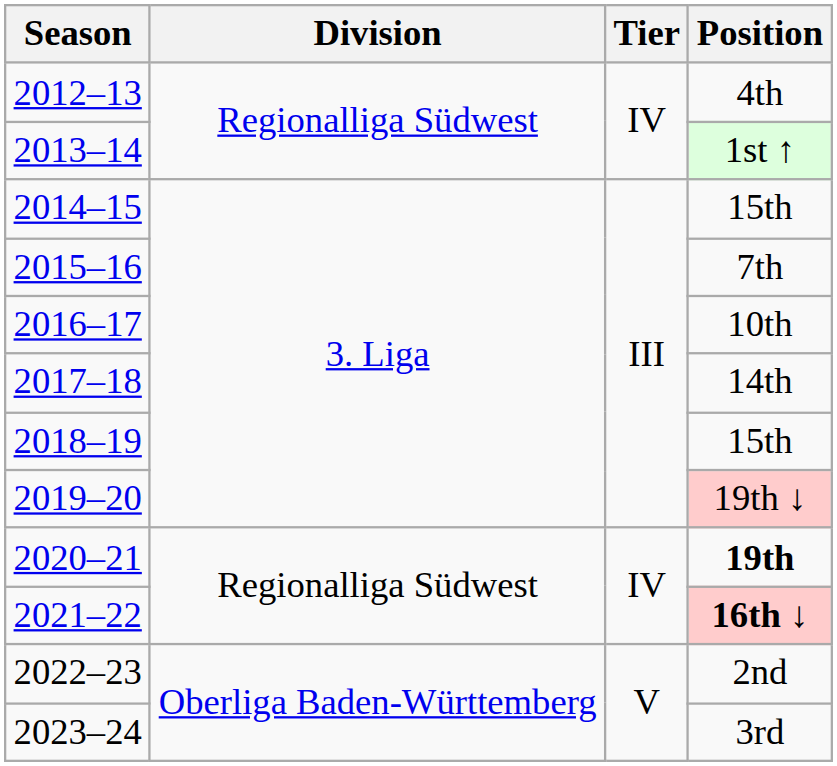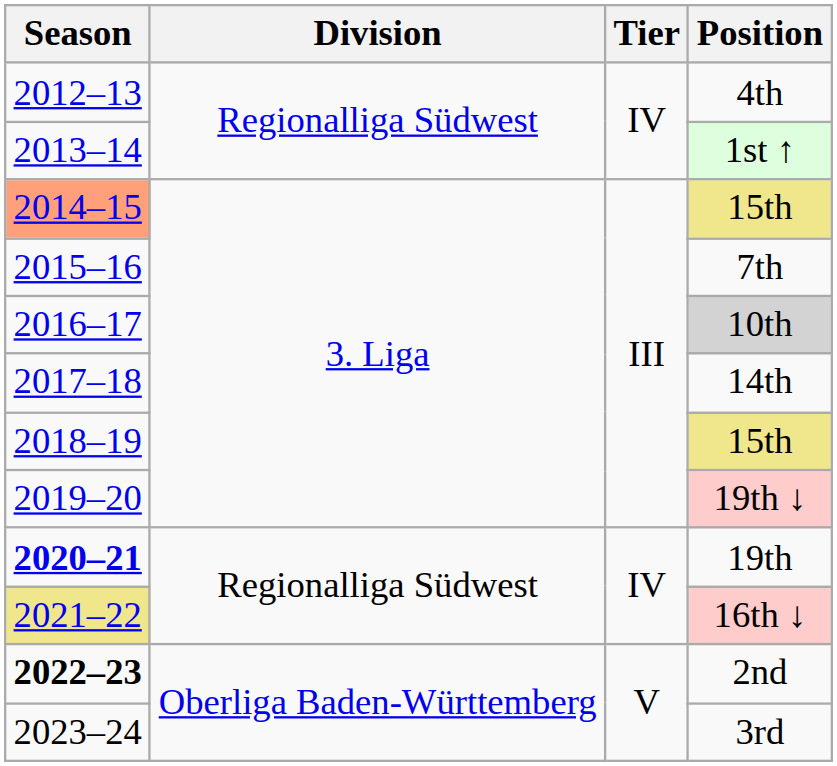2014–15 / 15th | Season: no background -> lightsalmon background
2014–15 / 15th | Position: no background -> khaki background
10th | Position: no background -> lightgrey background
2018–19 / 15th | Position: no background -> khaki background
19th | Season: normal -> bold
19th | Position: bold -> normal
16th ↓ | Season: no background -> khaki background
16th ↓ | Position: bold -> normal
2nd | Season: normal -> bold
